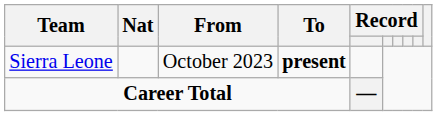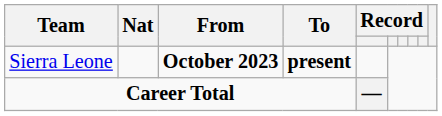Sierra Leone | From: normal -> bold
